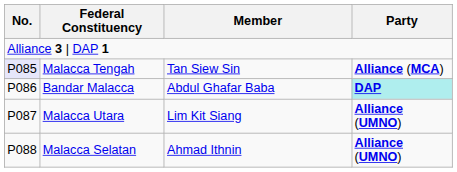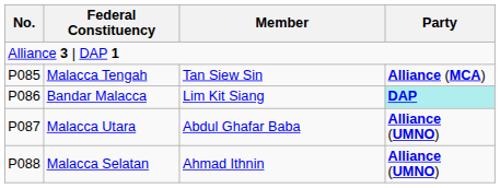Malacca Tengah | No.: lavender background -> no background
Bandar Malacca | Member: Abdul Ghafar Baba -> Lim Kit Siang
Malacca Utara | Member: Lim Kit Siang -> Abdul Ghafar Baba
